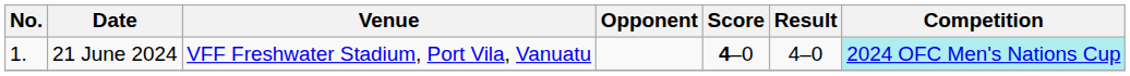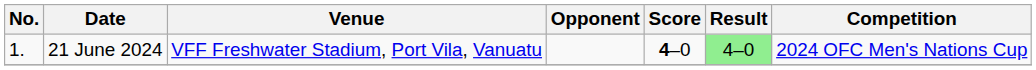21 June 2024 | Result: no background -> lightgreen background
21 June 2024 | Competition: paleturquoise background -> no background
